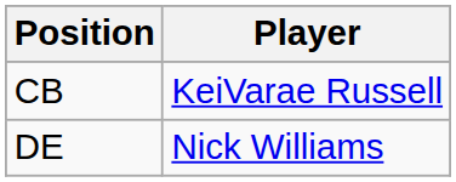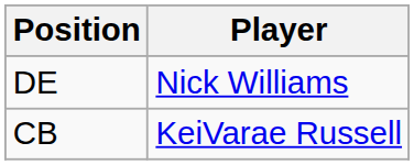rows swapped: CB <-> DE
